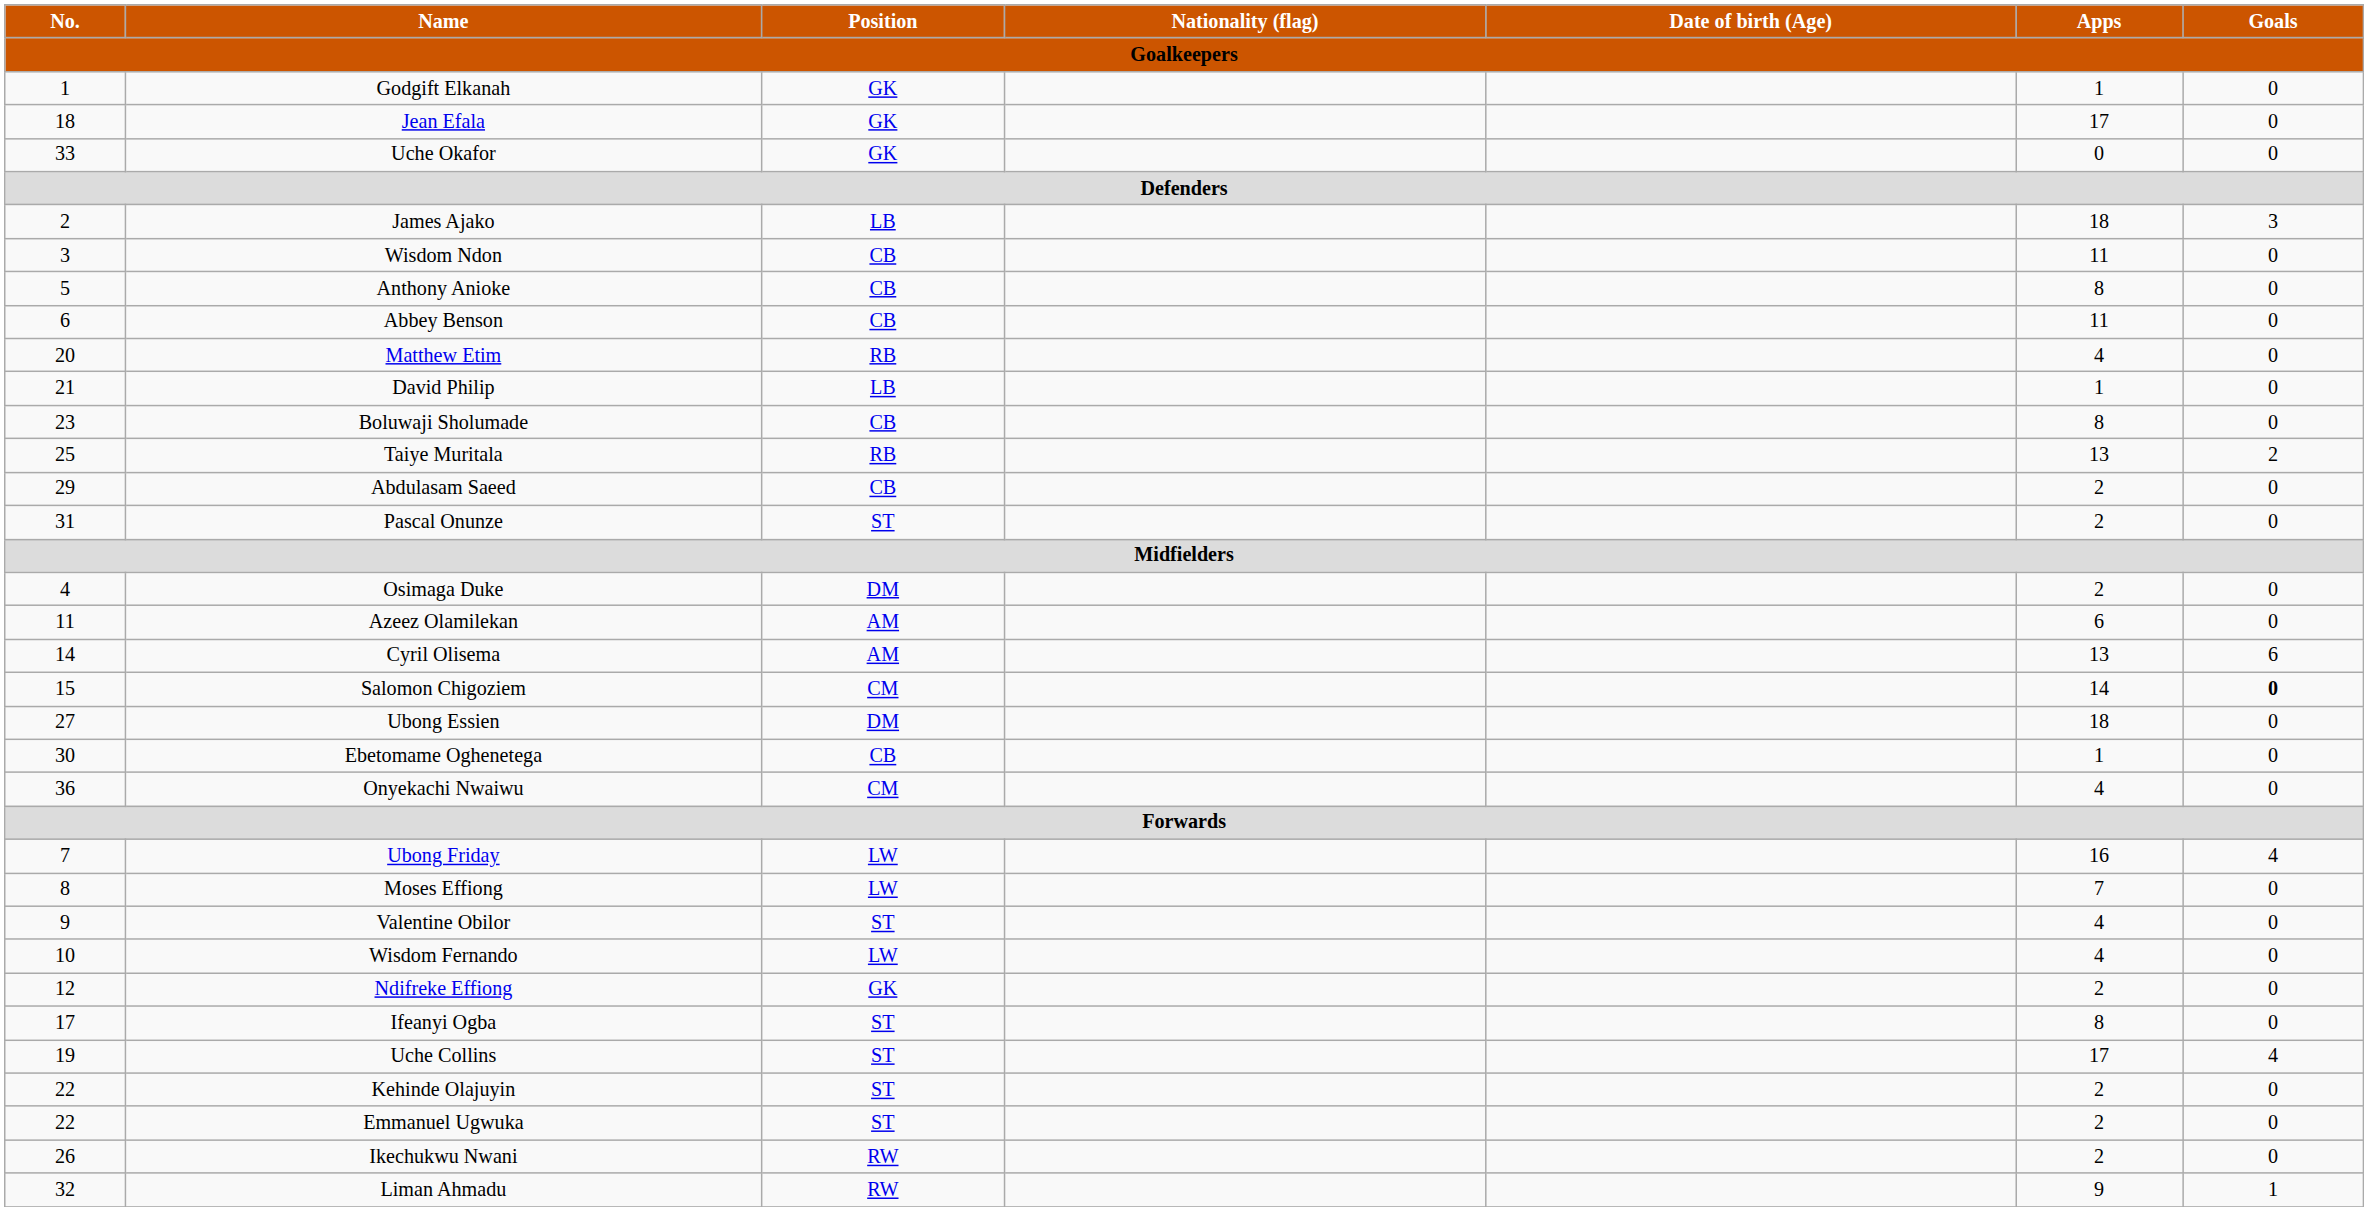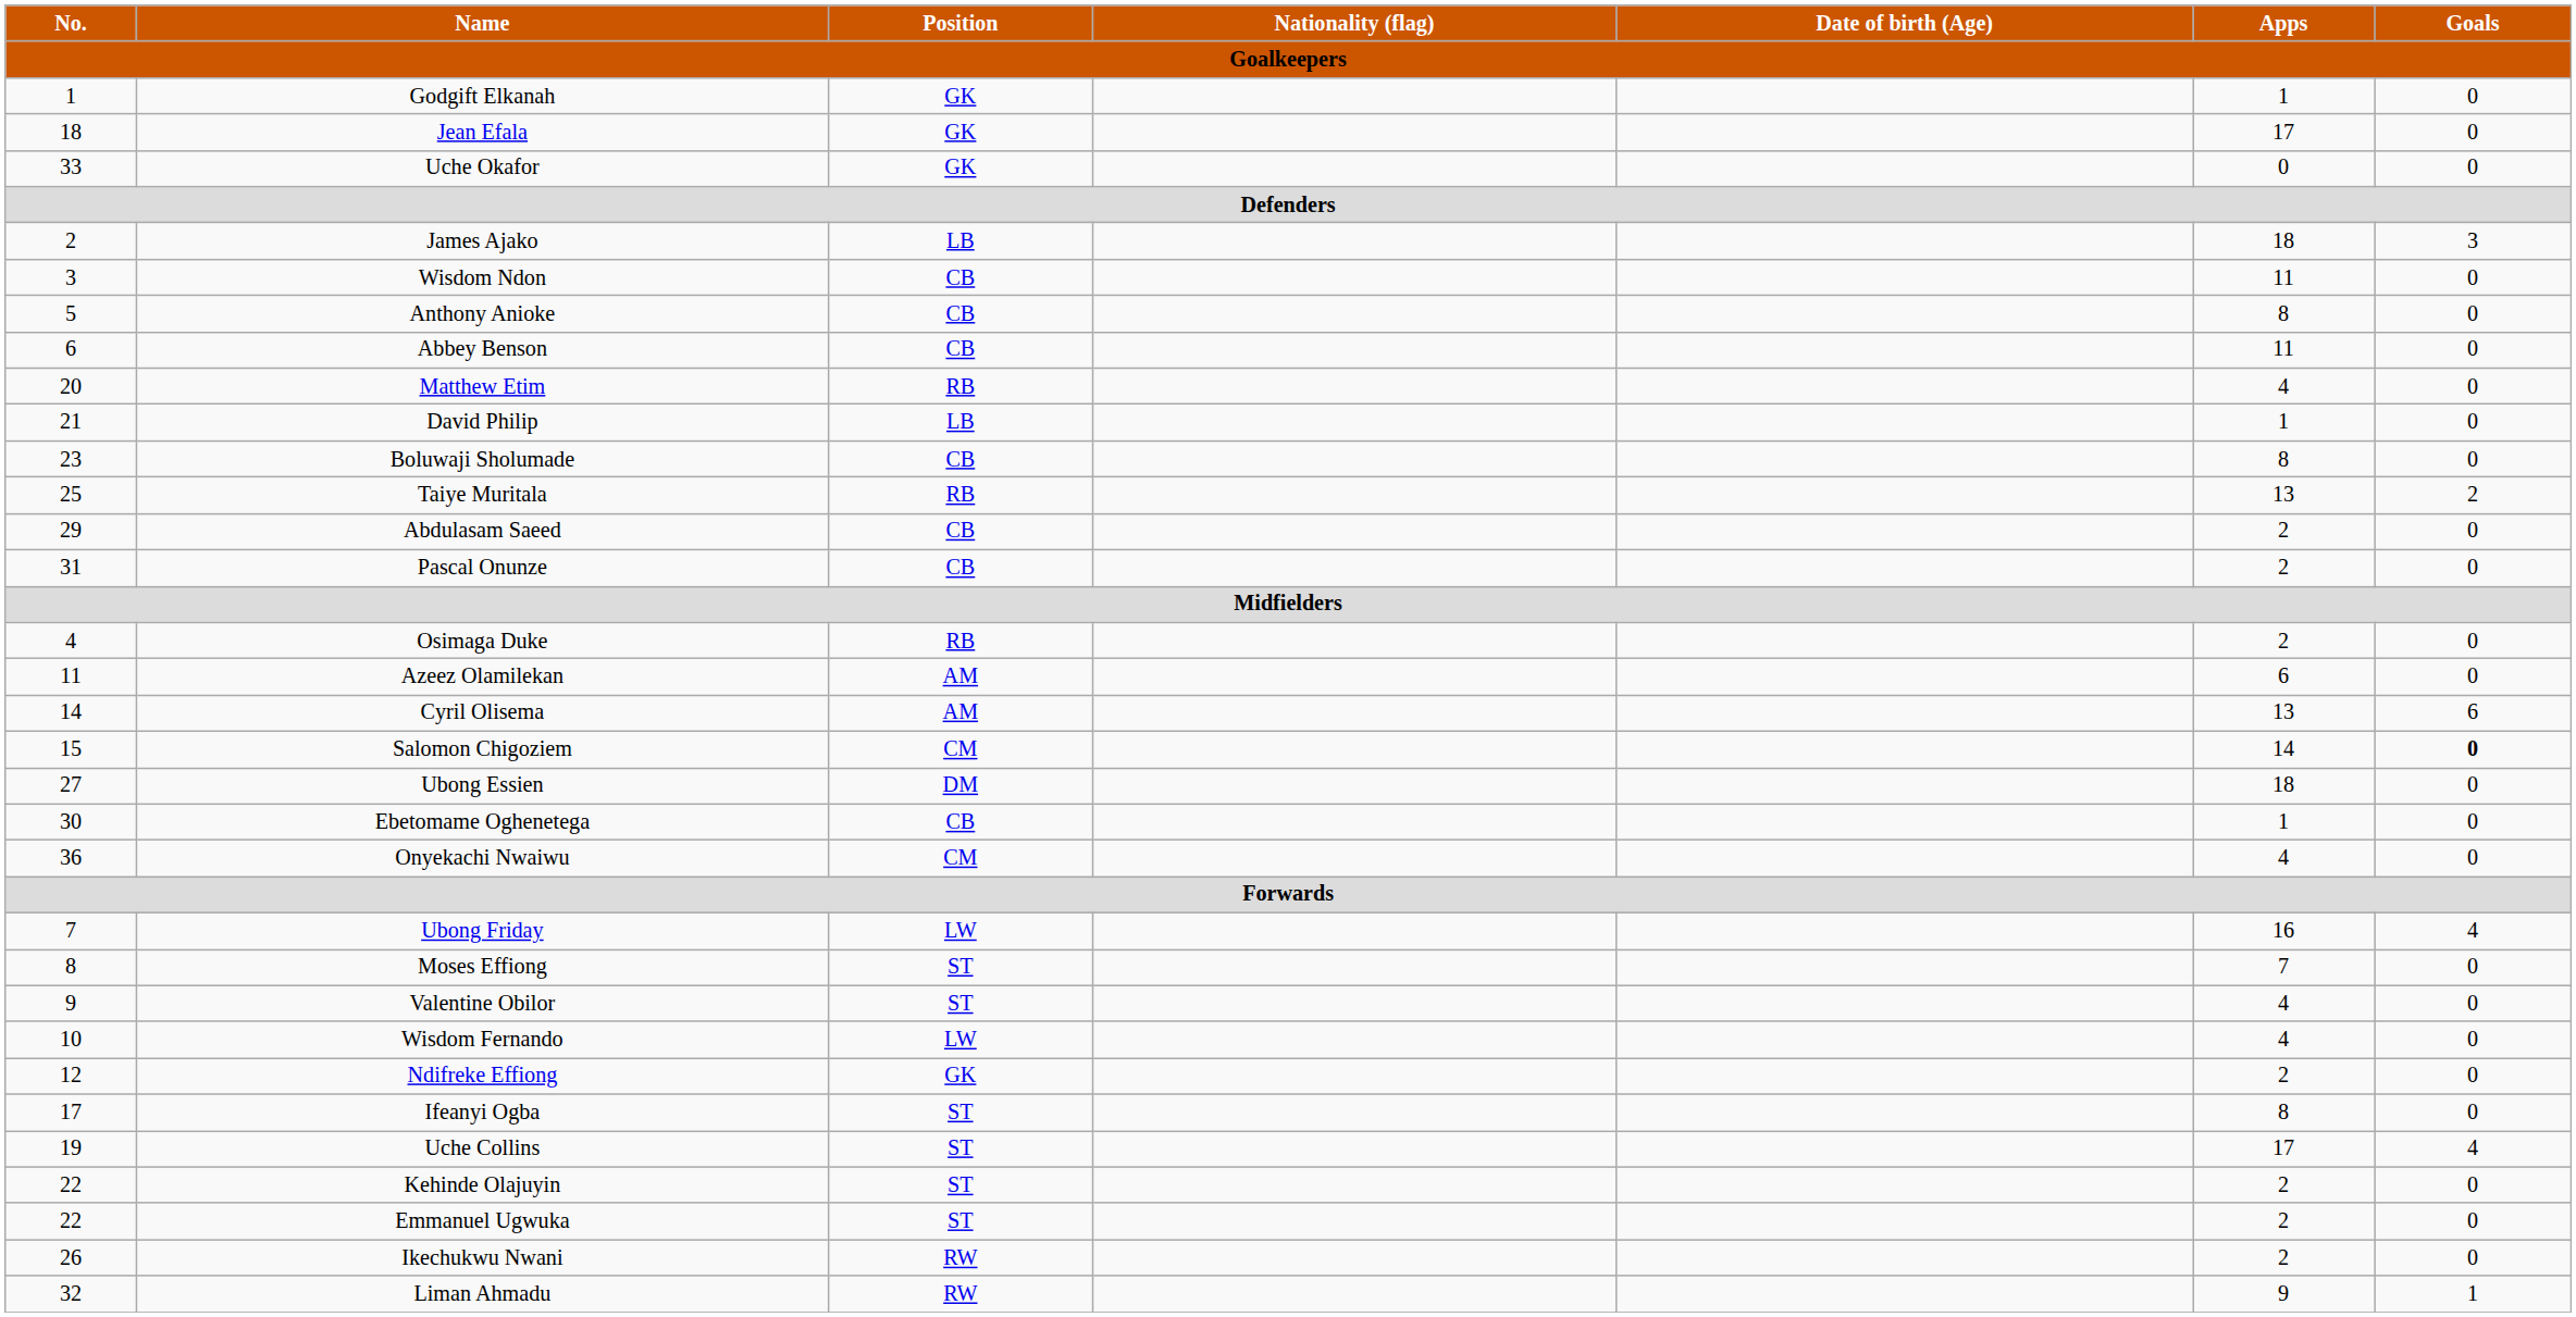Pascal Onunze | Position: ST -> CB
Osimaga Duke | Position: DM -> RB
Moses Effiong | Position: LW -> ST
